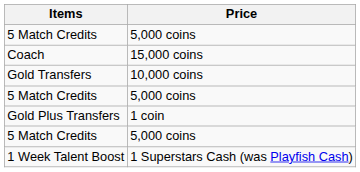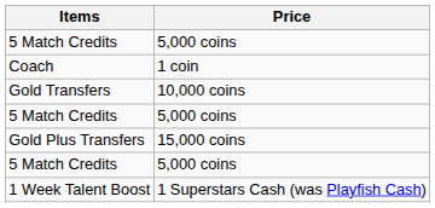row 3 | Price: 15,000 coins -> 1 coin
row 6 | Price: 1 coin -> 15,000 coins
